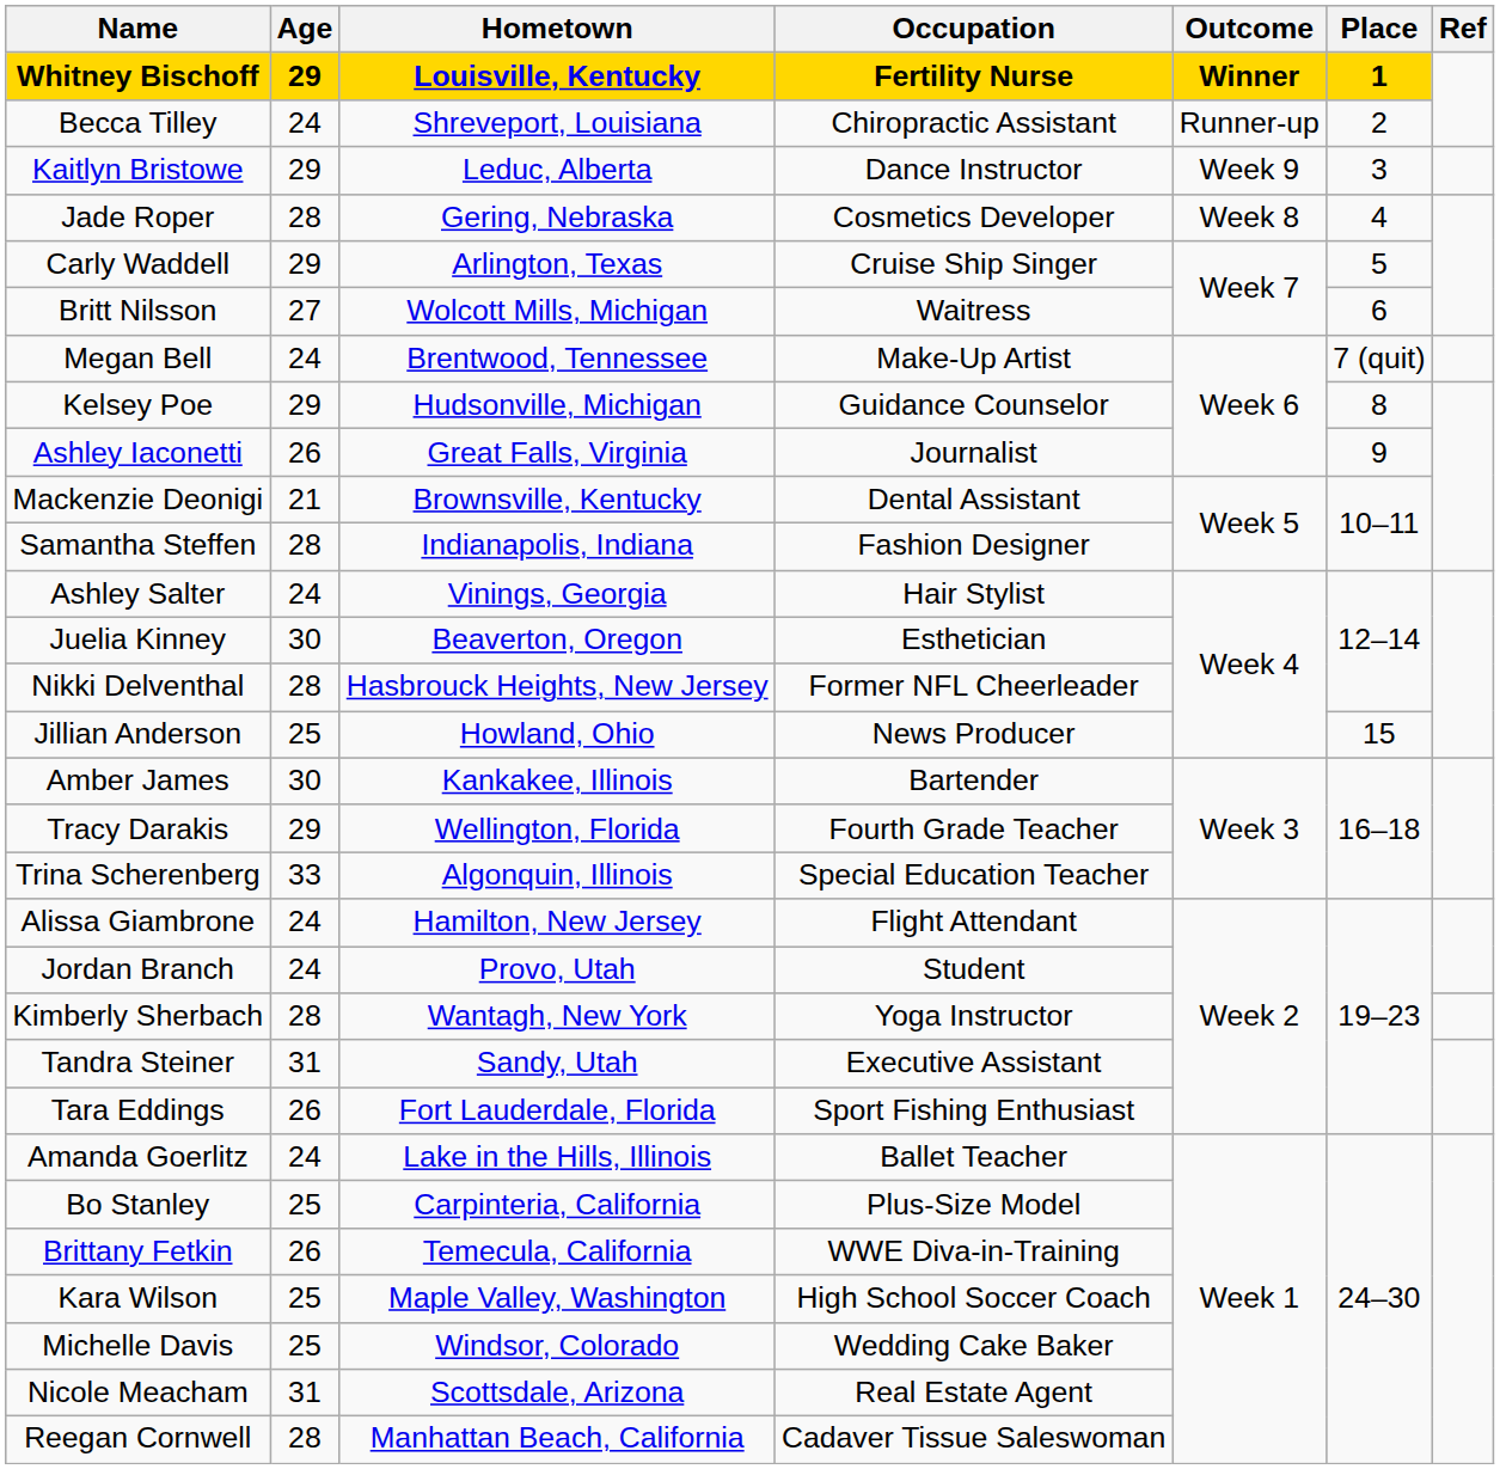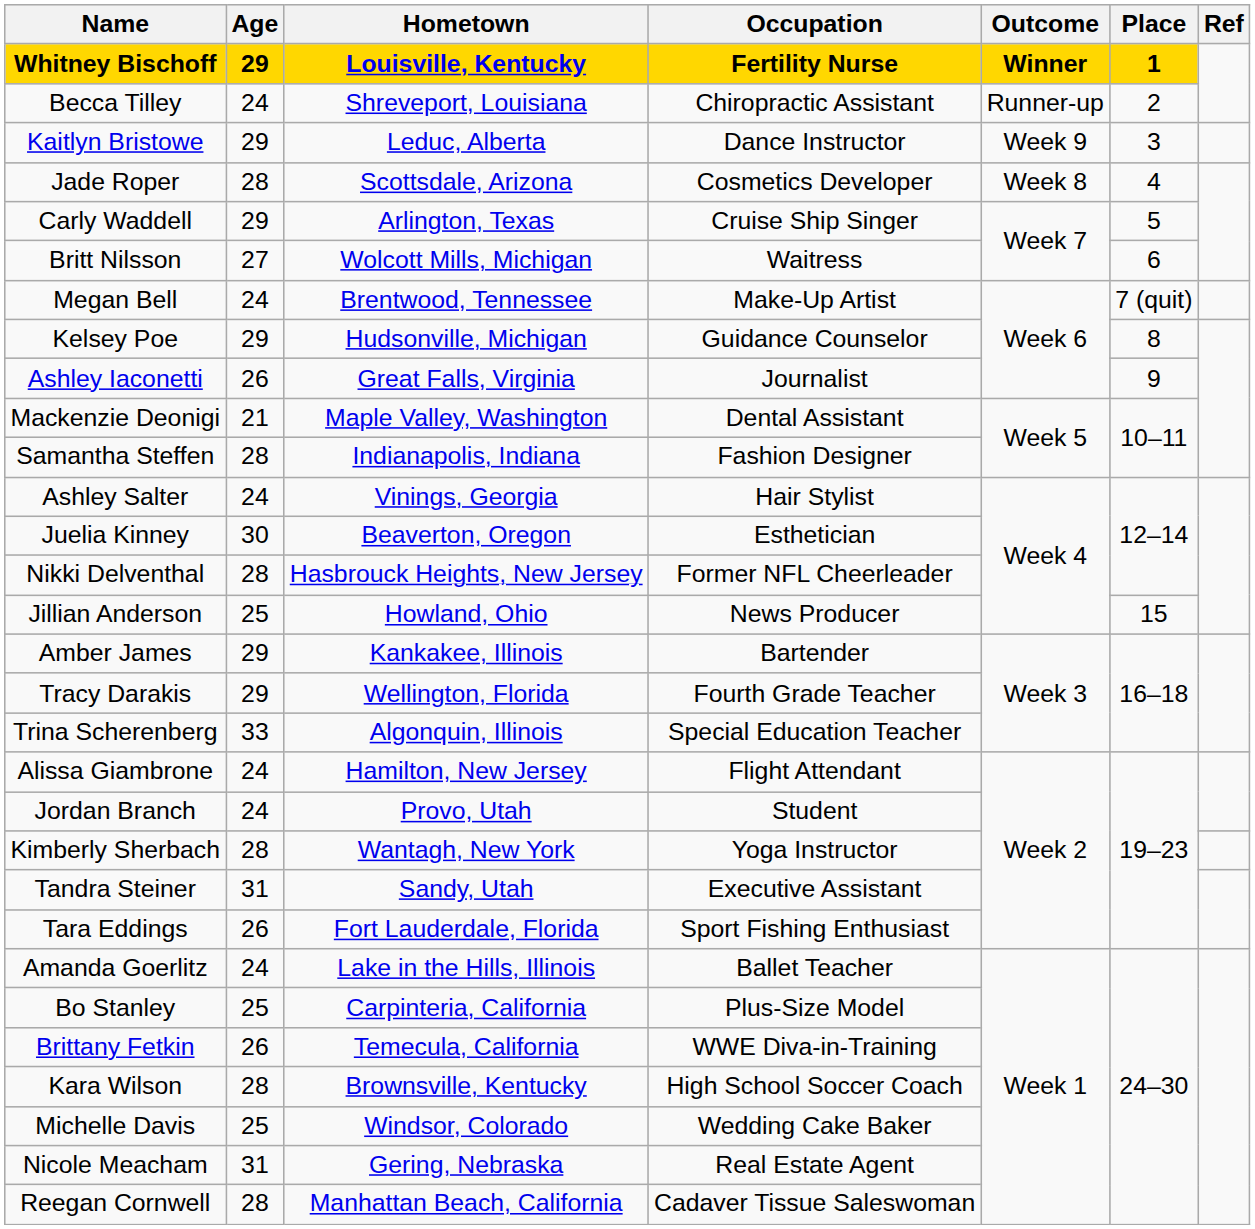Jade Roper | Hometown: Gering, Nebraska -> Scottsdale, Arizona
Mackenzie Deonigi | Hometown: Brownsville, Kentucky -> Maple Valley, Washington
Amber James | Age: 30 -> 29
Kara Wilson | Age: 25 -> 28
Kara Wilson | Hometown: Maple Valley, Washington -> Brownsville, Kentucky
Nicole Meacham | Hometown: Scottsdale, Arizona -> Gering, Nebraska
